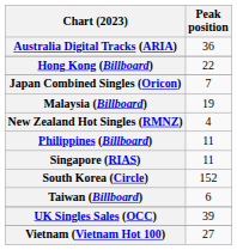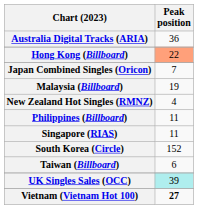Hong Kong (Billboard) | Peak position: no background -> lightsalmon background
UK Singles Sales (OCC) | Peak position: no background -> paleturquoise background
Vietnam (Vietnam Hot 100) | Peak position: normal -> bold
